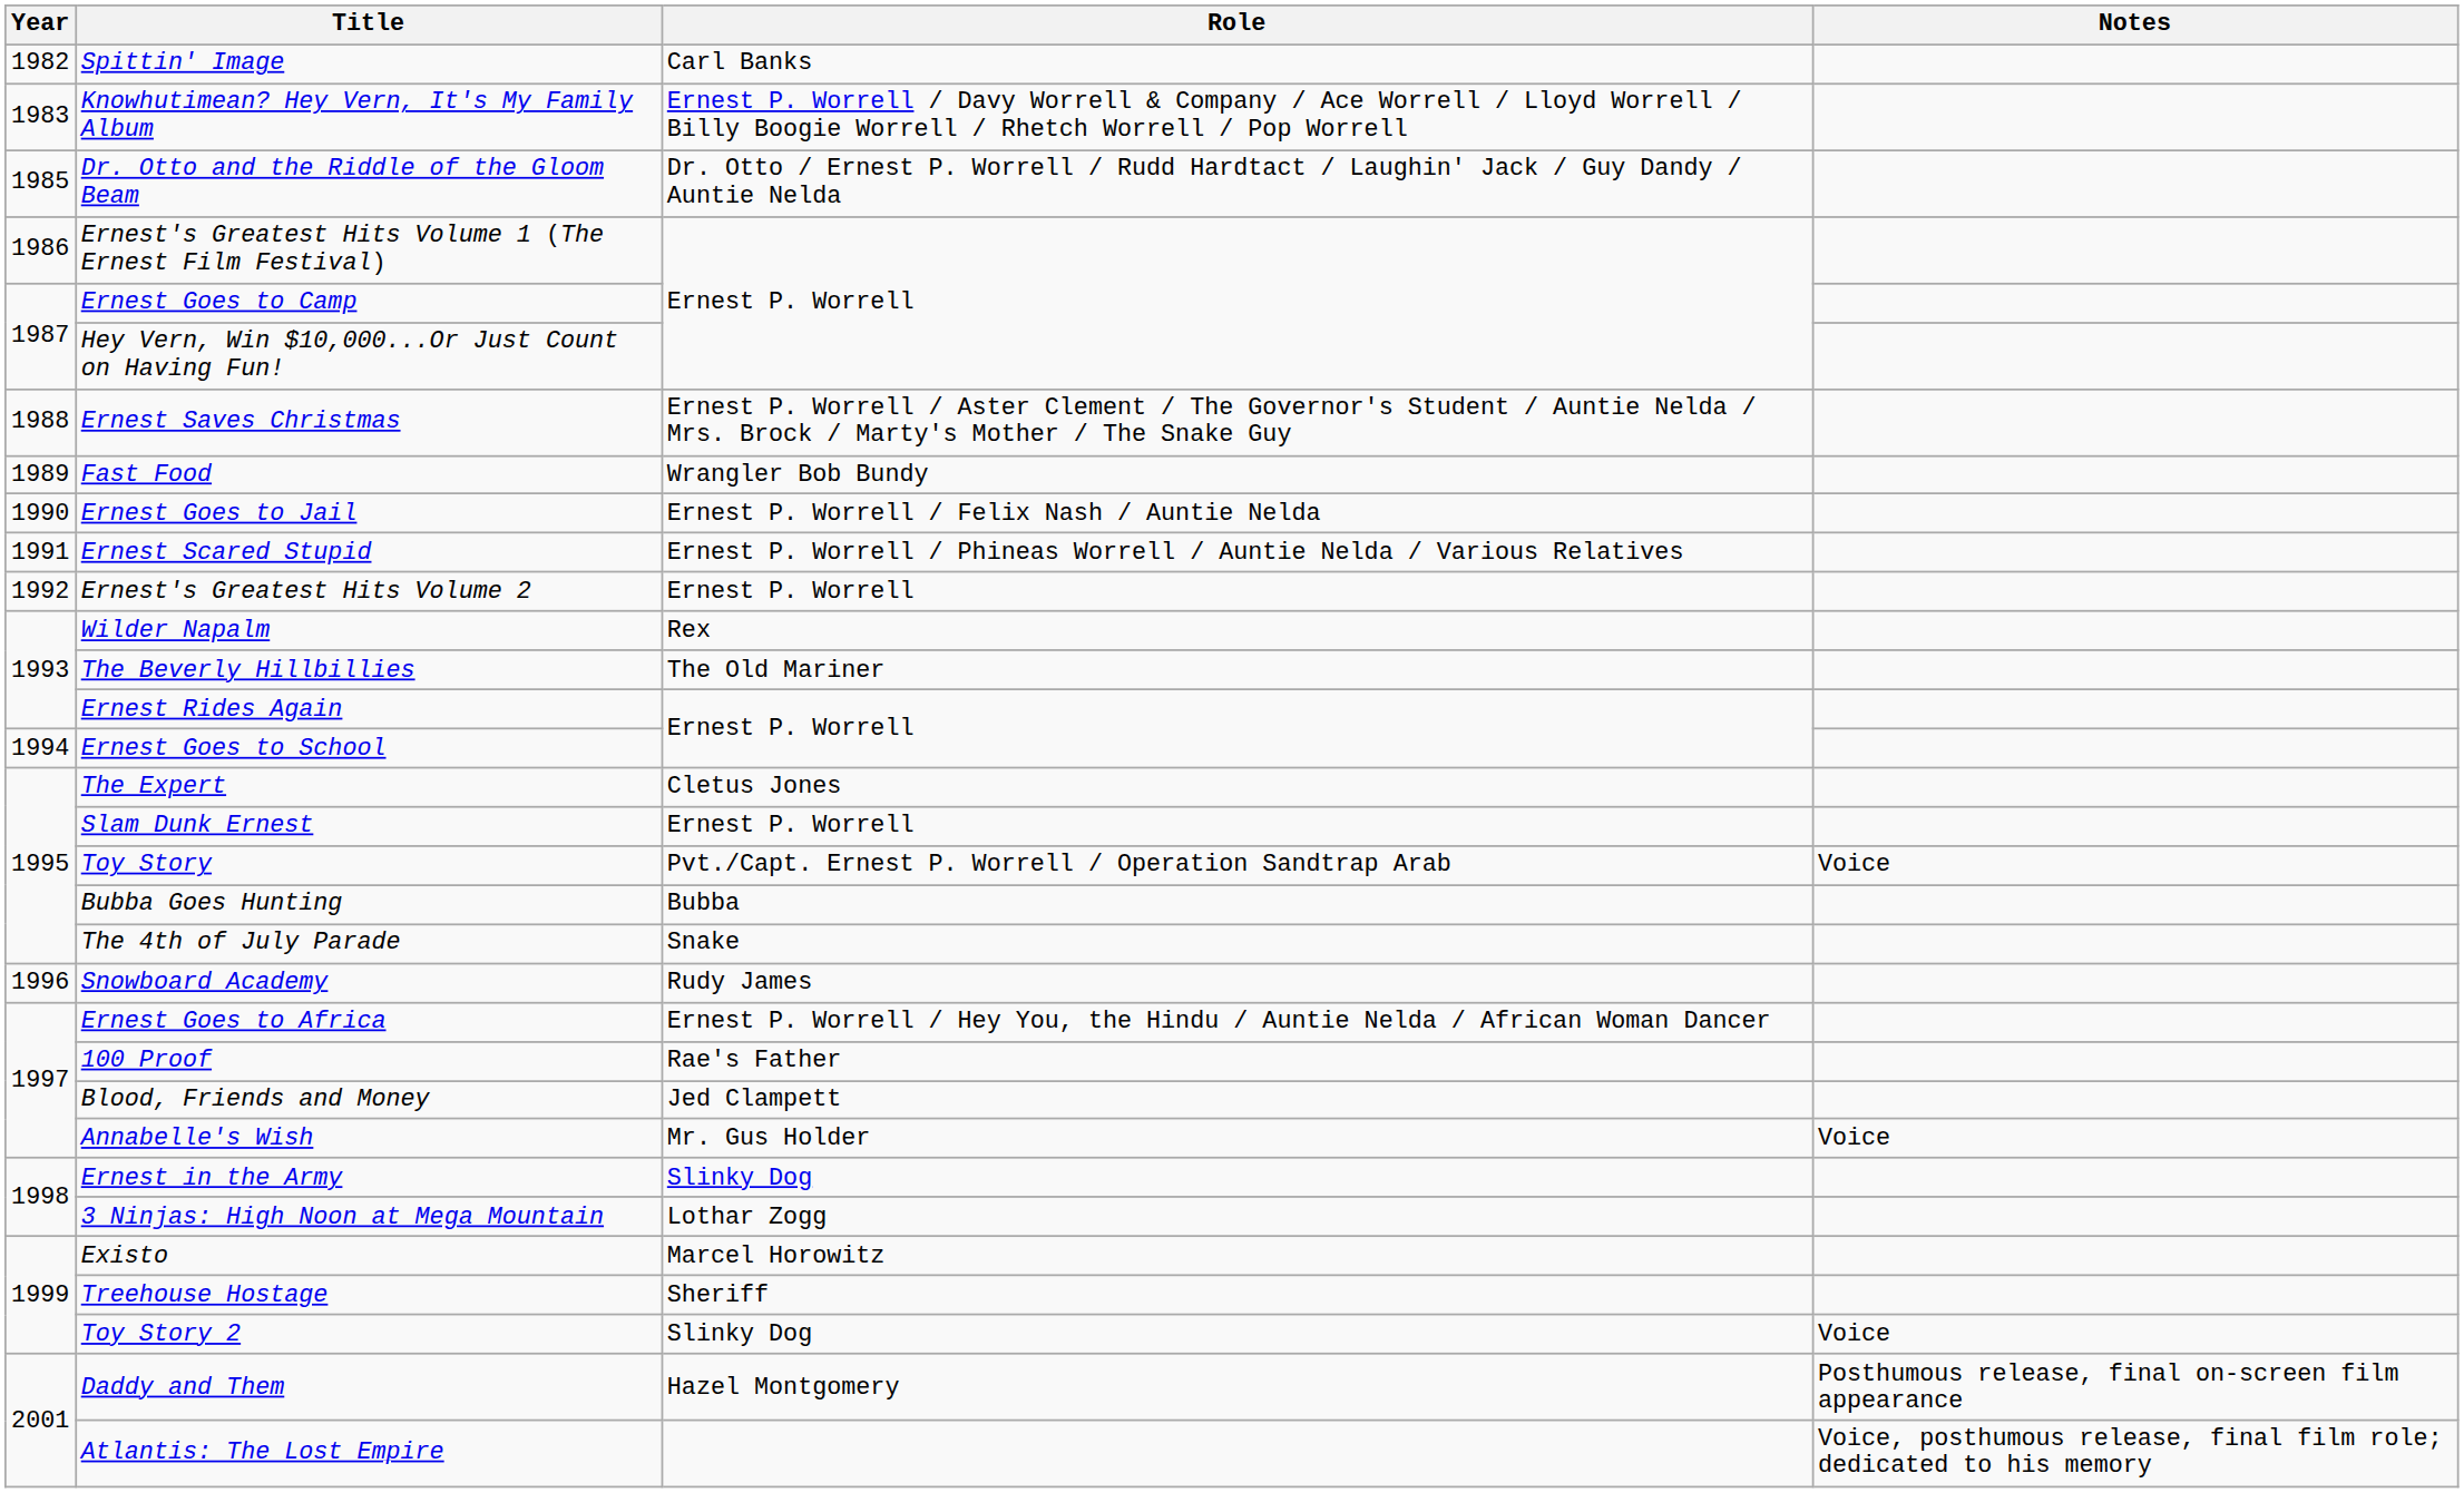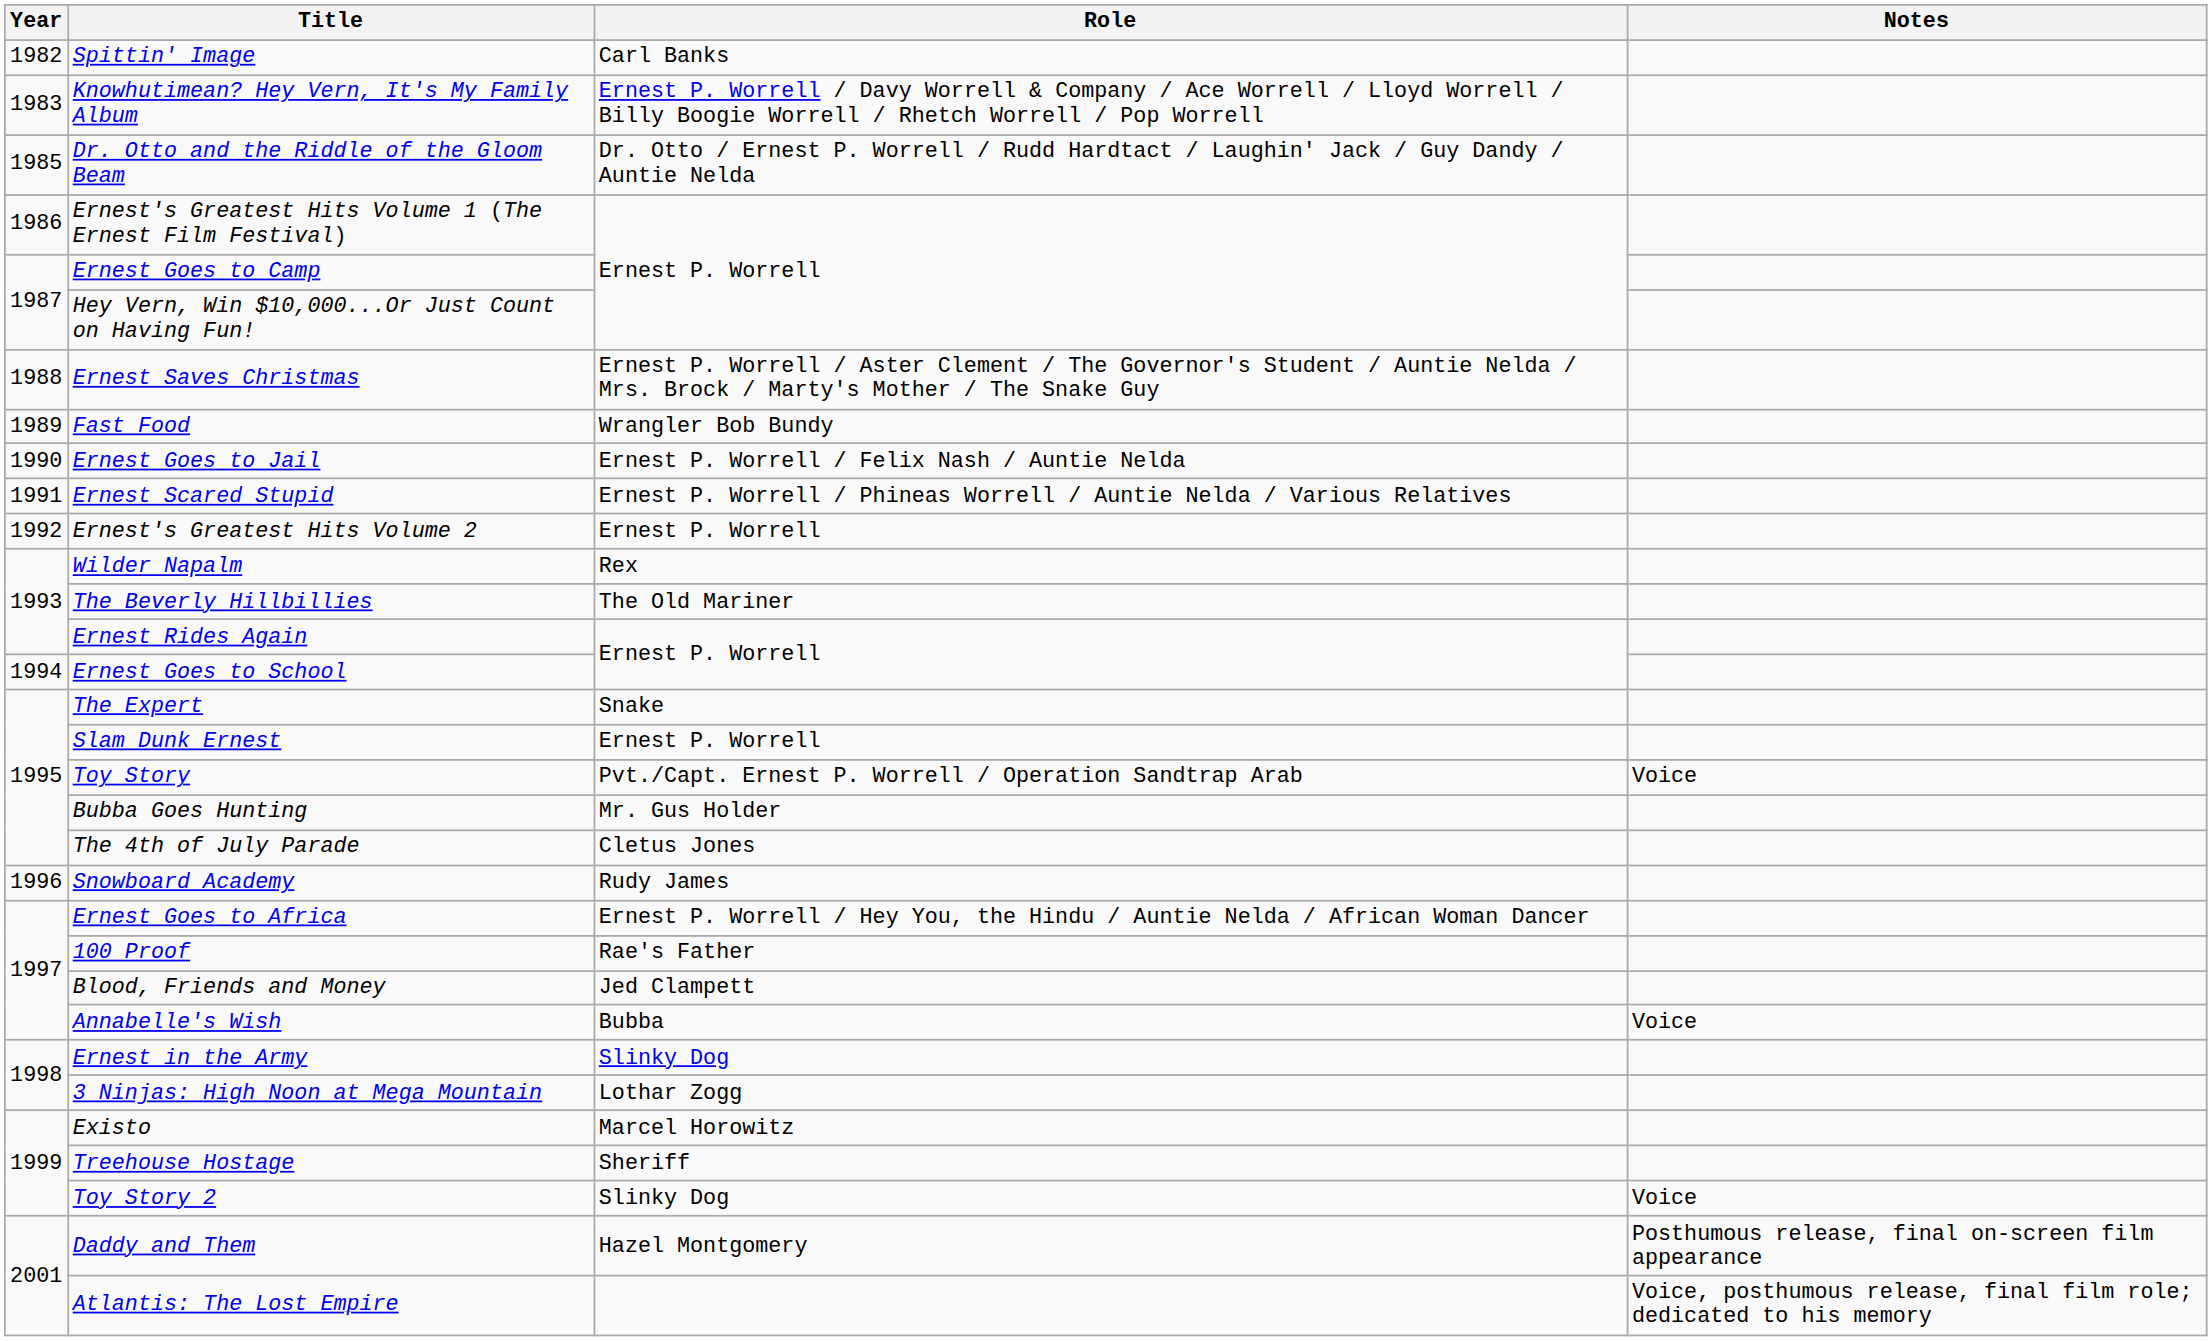The Expert | Role: Cletus Jones -> Snake
Bubba Goes Hunting | Role: Bubba -> Mr. Gus Holder
The 4th of July Parade | Role: Snake -> Cletus Jones
Annabelle's Wish | Role: Mr. Gus Holder -> Bubba
